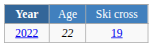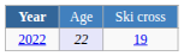2022 | column 2: no background -> lavender background
